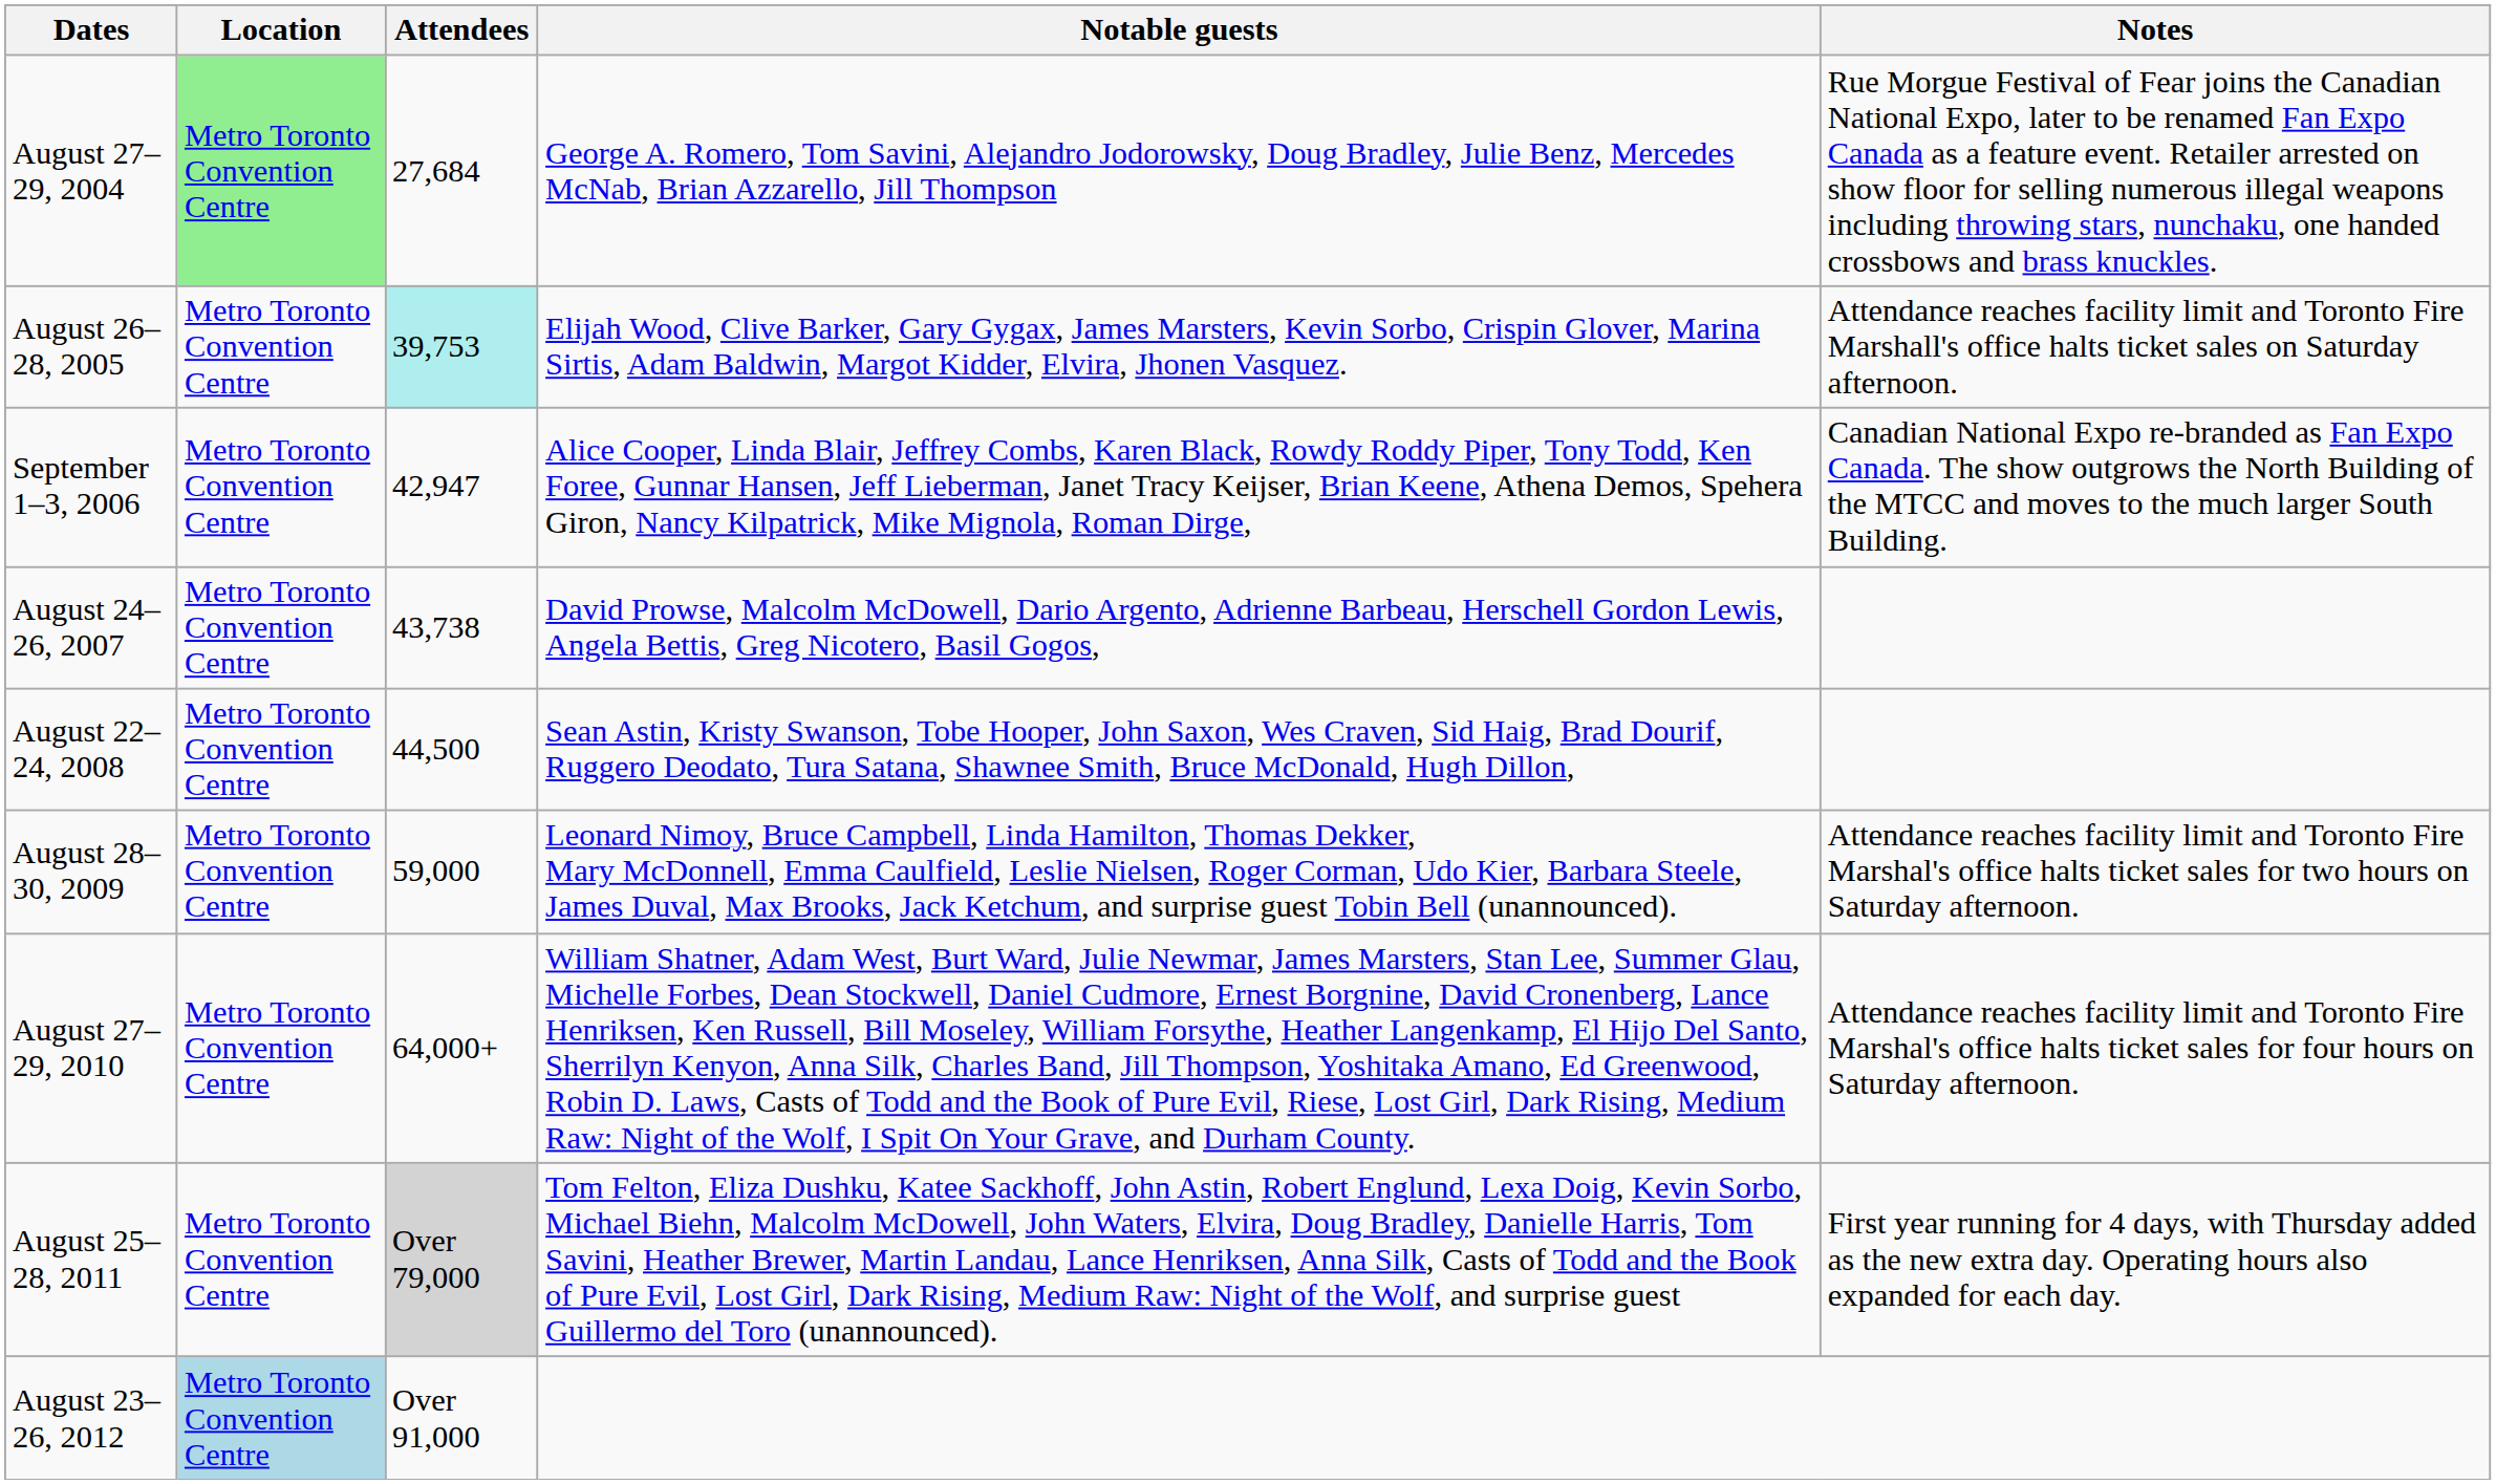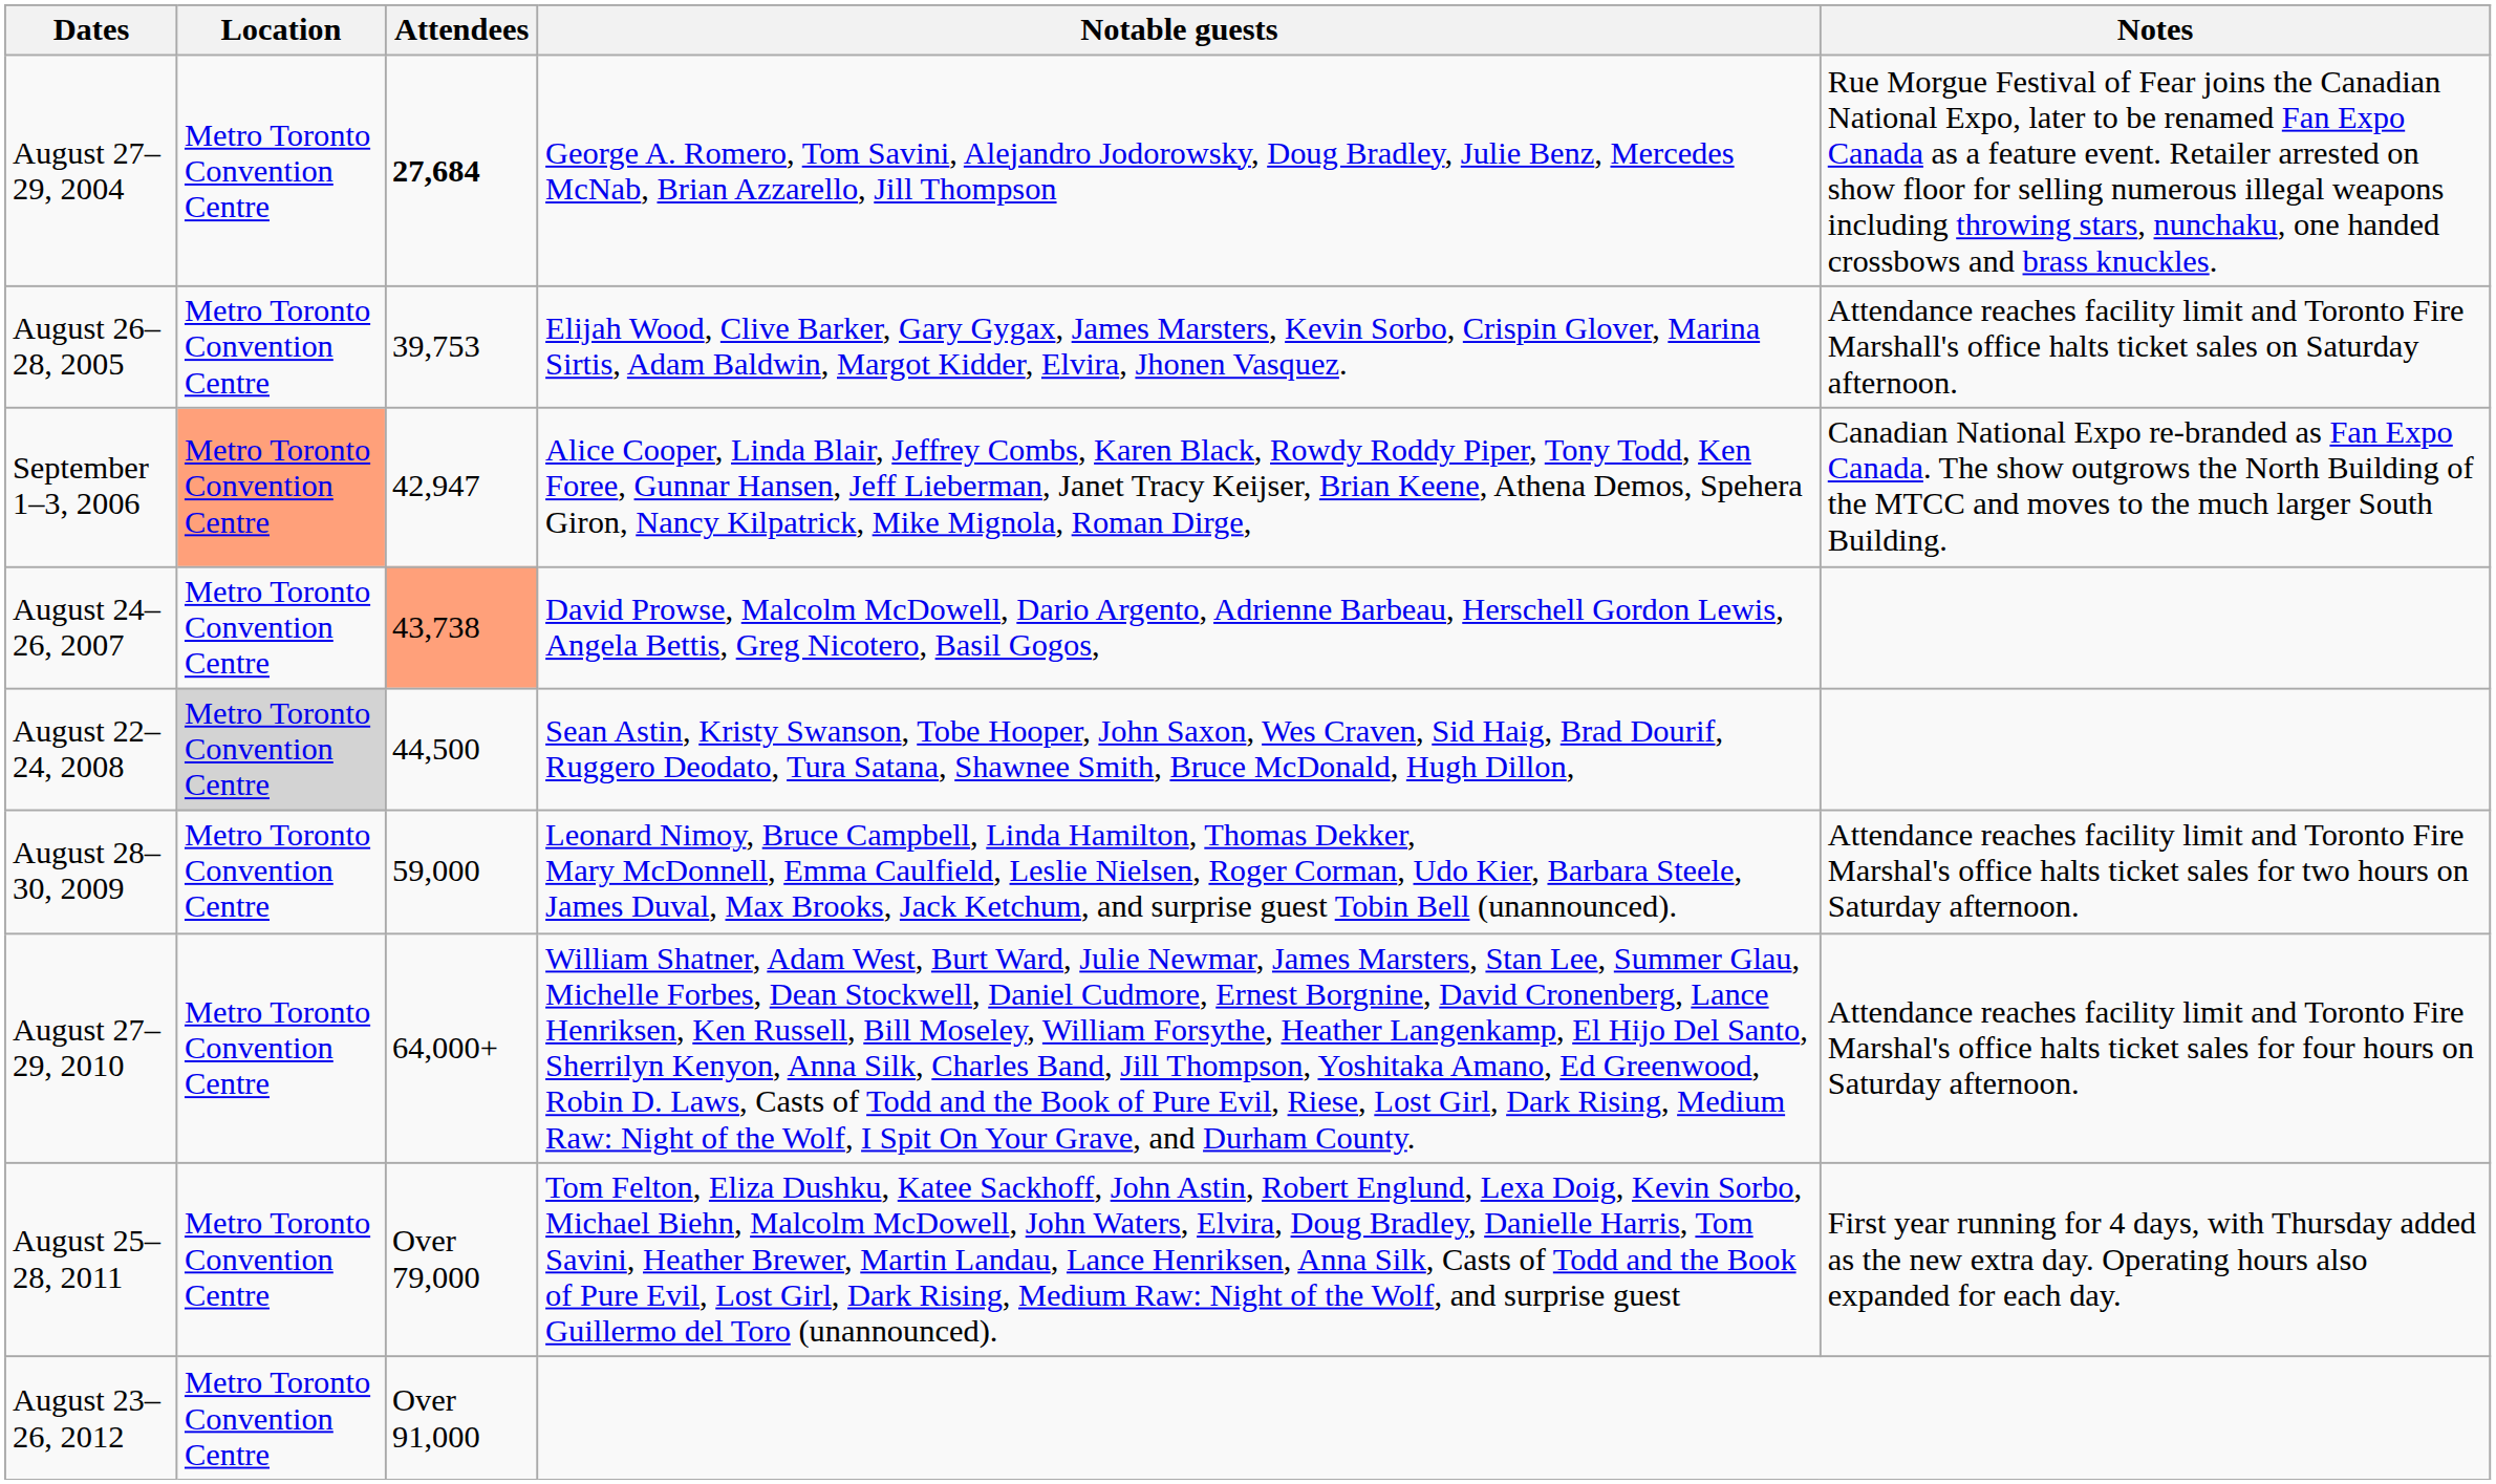August 27–29, 2004 | Location: lightgreen background -> no background
August 27–29, 2004 | Attendees: normal -> bold
August 26–28, 2005 | Attendees: paleturquoise background -> no background
September 1–3, 2006 | Location: no background -> lightsalmon background
August 24–26, 2007 | Attendees: no background -> lightsalmon background
August 22–24, 2008 | Location: no background -> lightgrey background
August 25–28, 2011 | Attendees: lightgrey background -> no background
August 23–26, 2012 | Location: lightblue background -> no background
